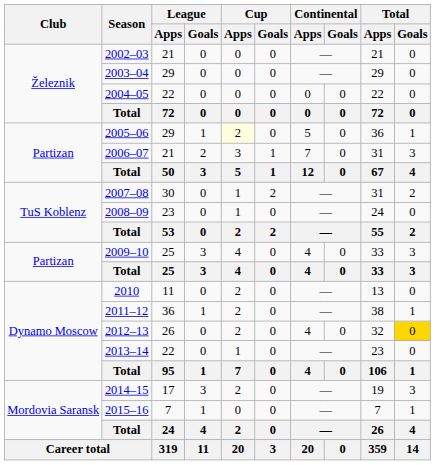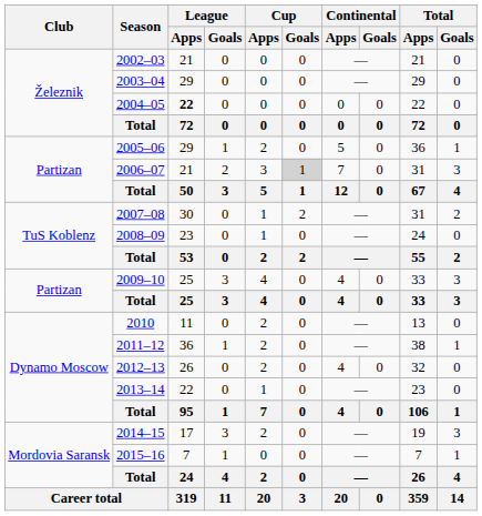2004–05 | League / Apps: normal -> bold
2005–06 | Cup / Apps: lightyellow background -> no background
2006–07 | Cup / Goals: no background -> lightgrey background
2012–13 | Total / Goals: gold background -> no background
